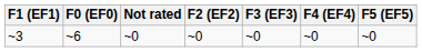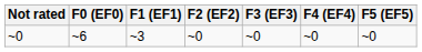columns swapped: Not rated <-> F1 (EF1)
